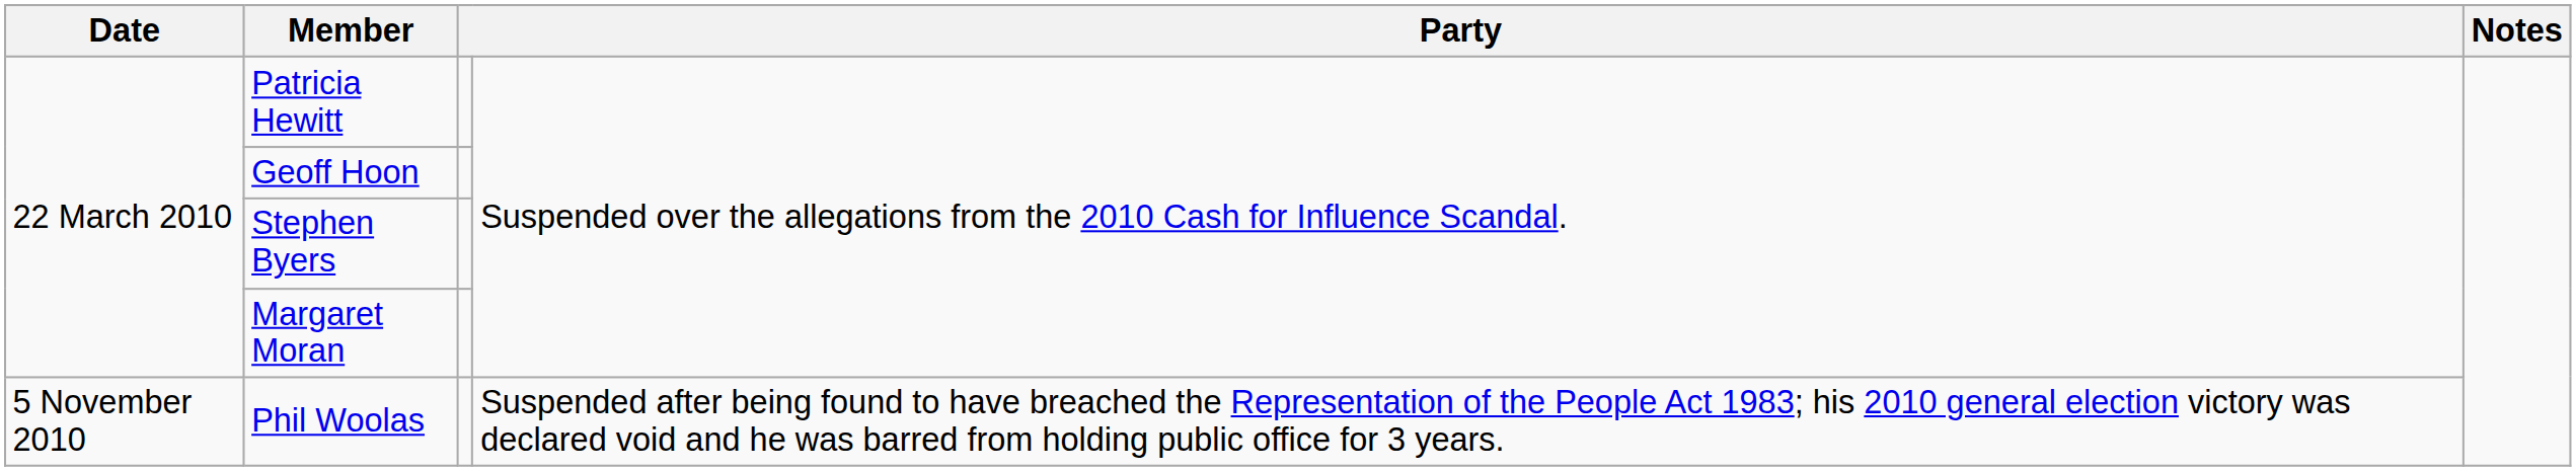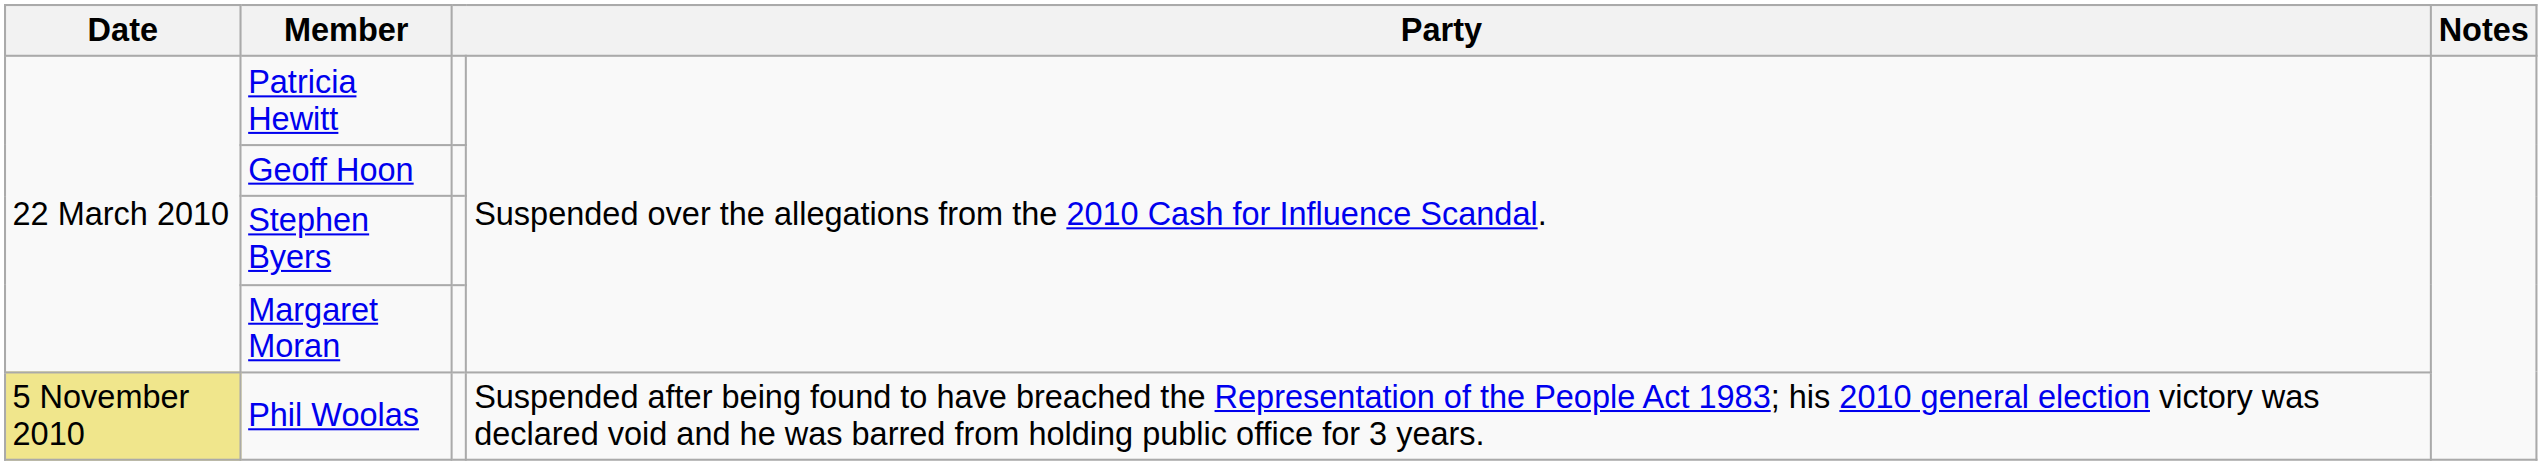Phil Woolas | Date: no background -> khaki background
